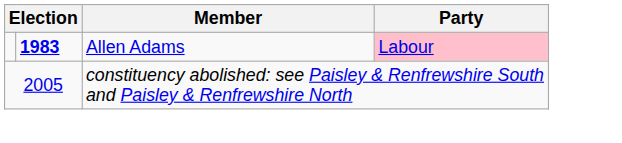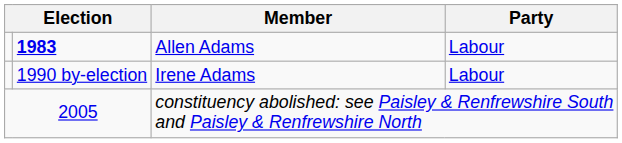Allen Adams | Party: pink background -> no background
+ row: 1990 by-election | Irene Adams | Labour
